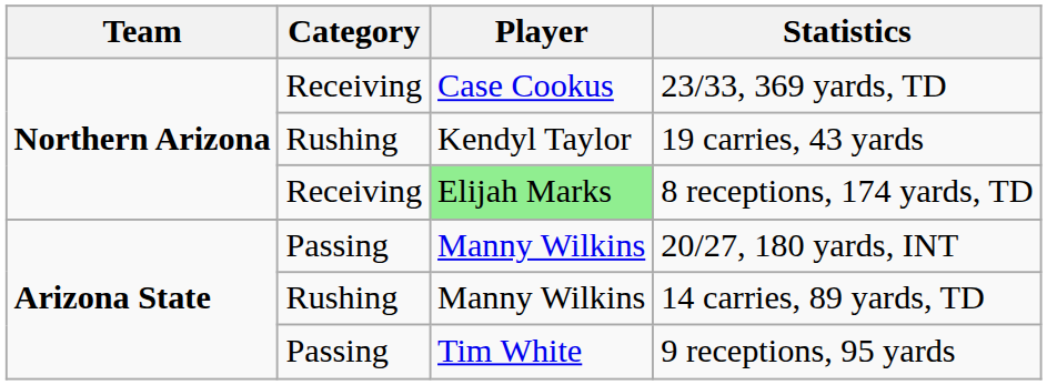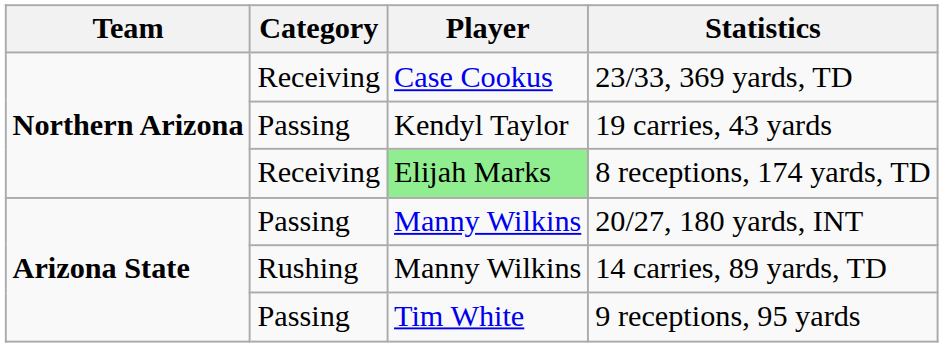19 carries, 43 yards | Category: Rushing -> Passing
